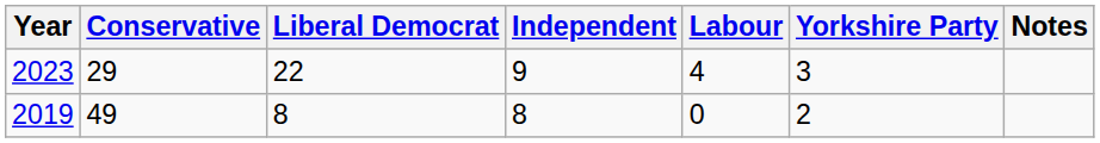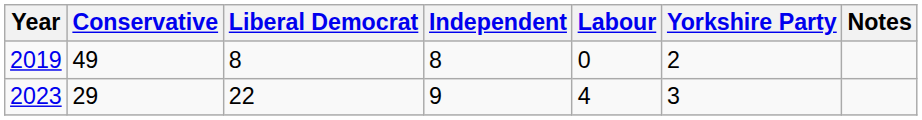rows swapped: 2023 <-> 2019
